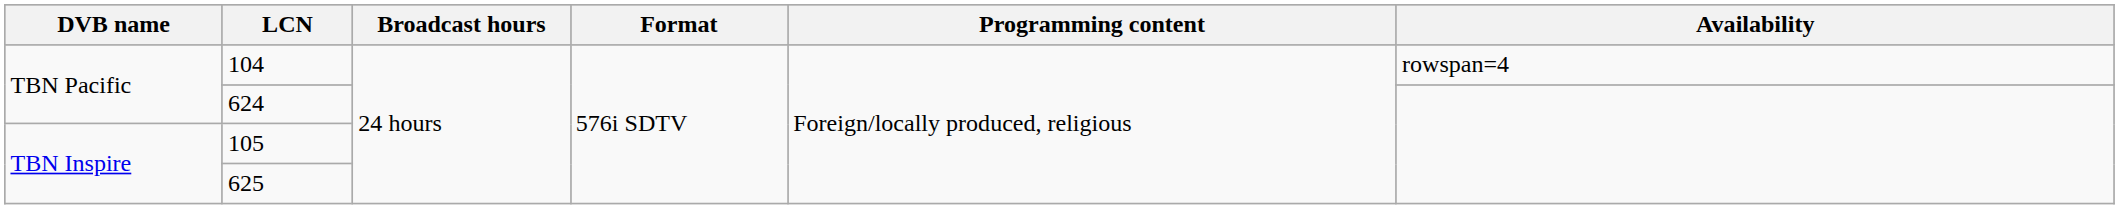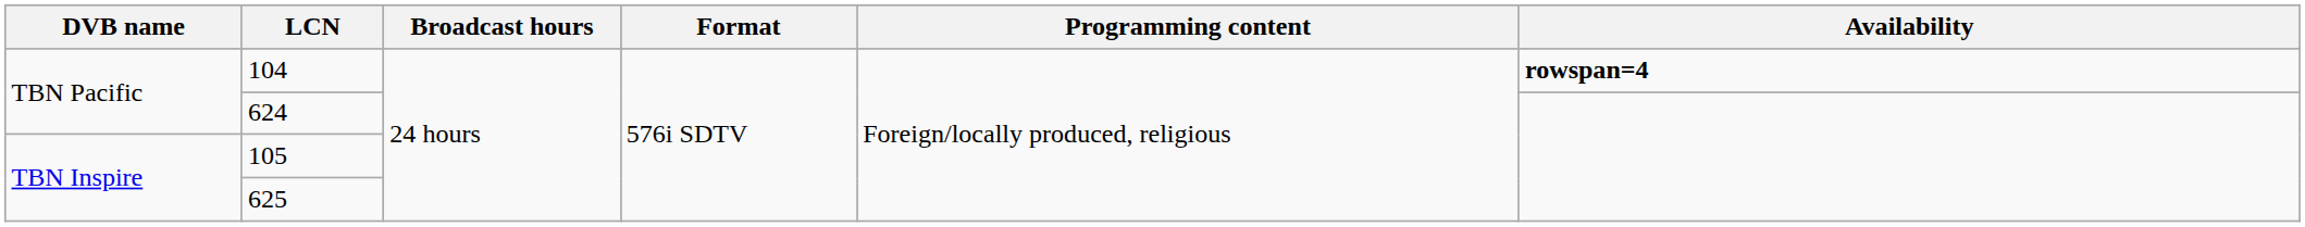104 | Availability: normal -> bold
